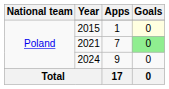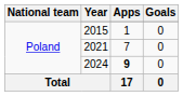2015 | Goals: lightyellow background -> no background
2021 | Goals: lightgreen background -> no background
2024 | Apps: normal -> bold
